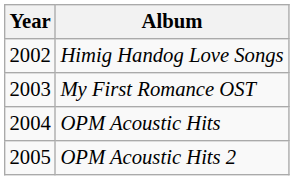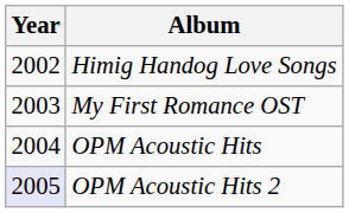OPM Acoustic Hits 2 | Year: no background -> lavender background
